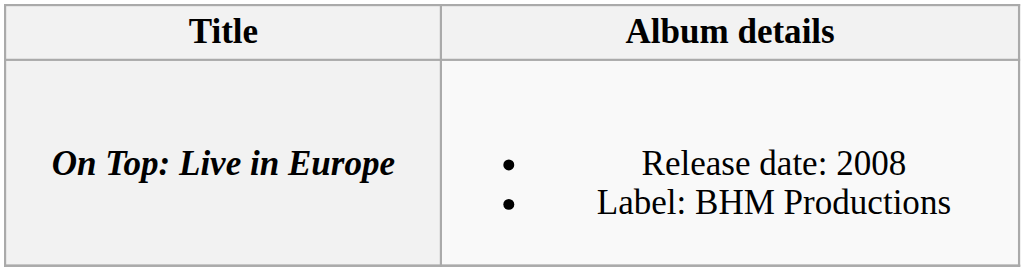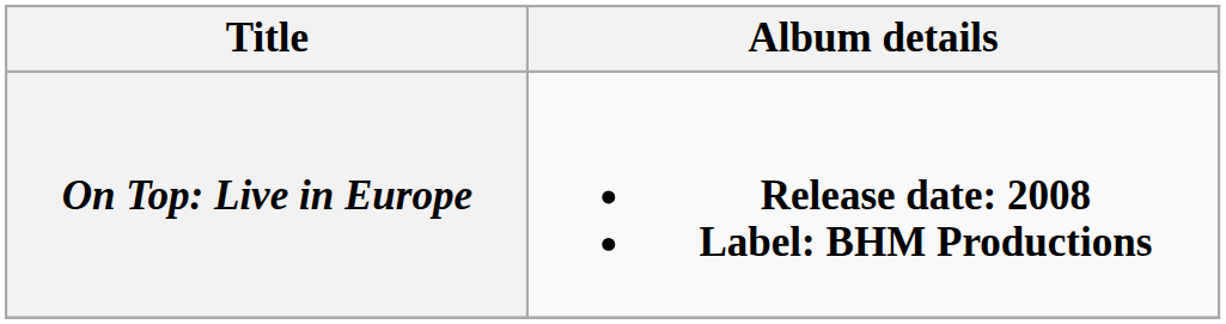On Top: Live in Europe | Album details: normal -> bold
